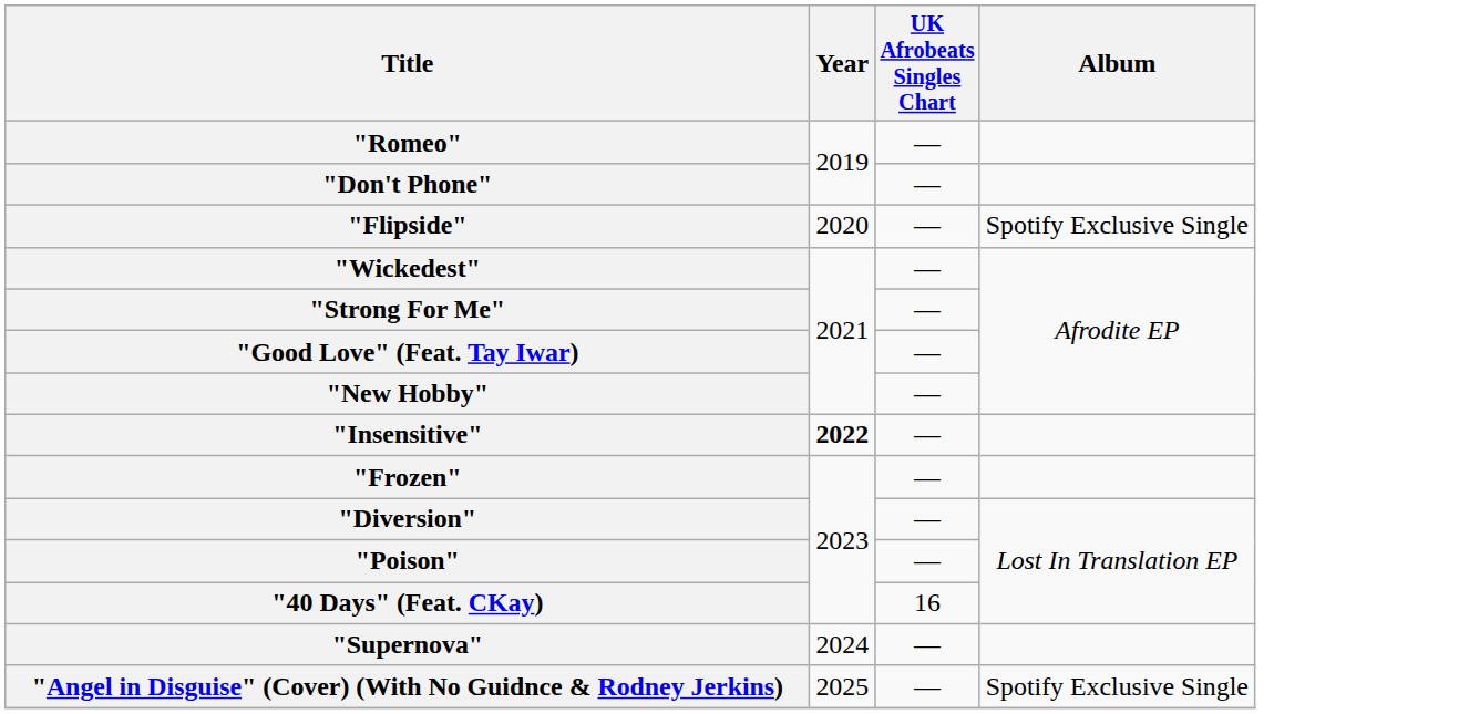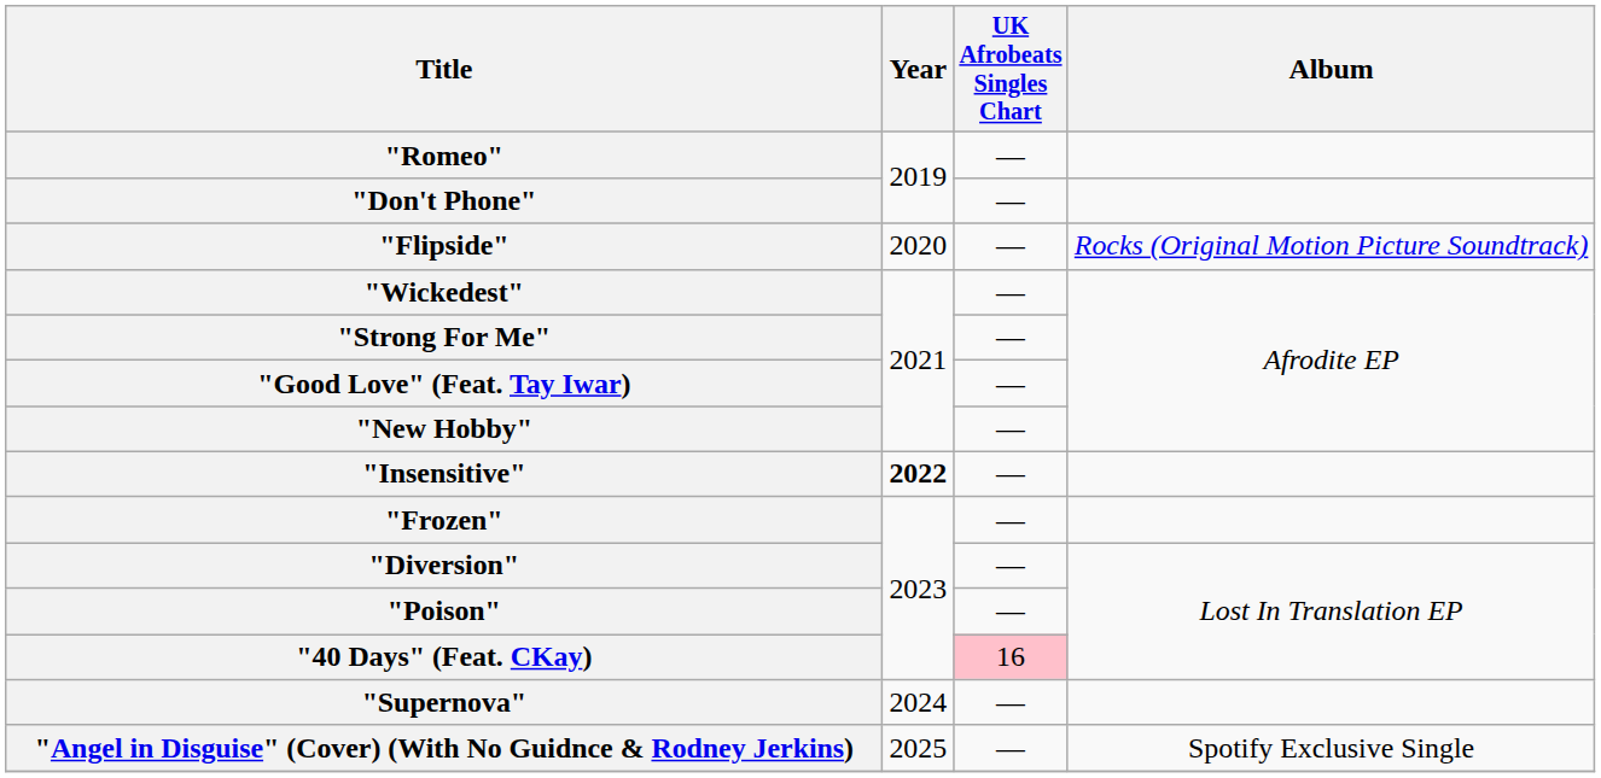"Flipside" | Album: Spotify Exclusive Single -> Rocks (Original Motion Picture Soundtrack)
"40 Days" (Feat. CKay) | UK Afrobeats Singles Chart: no background -> pink background
